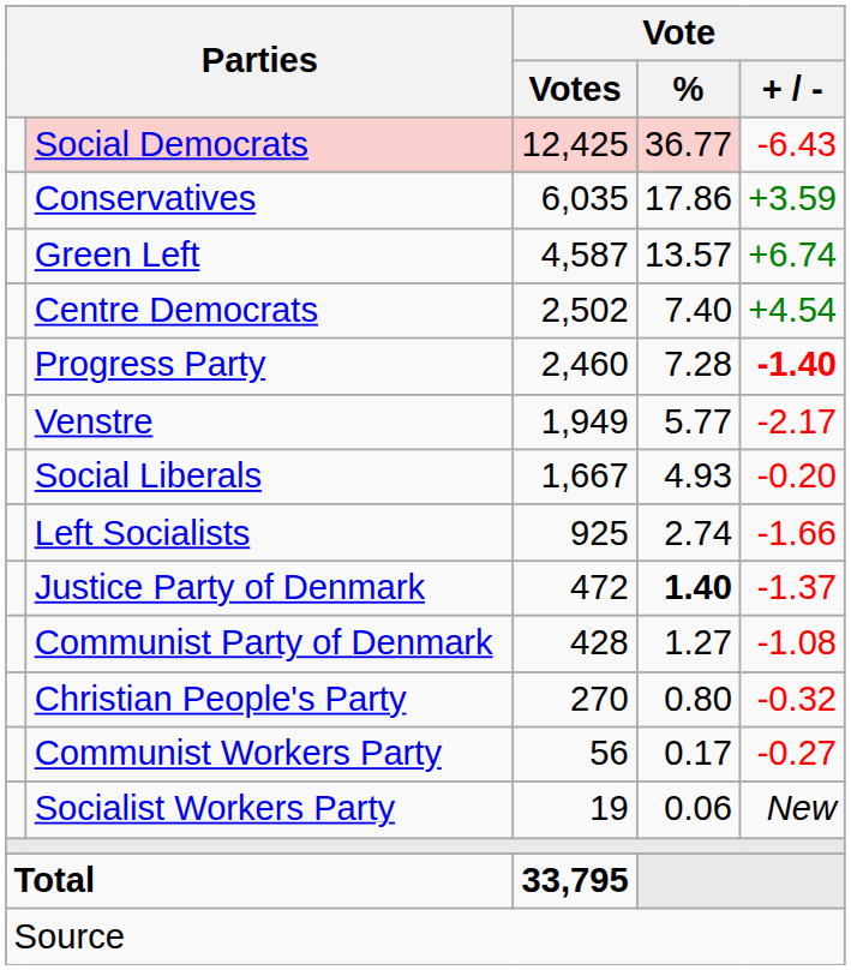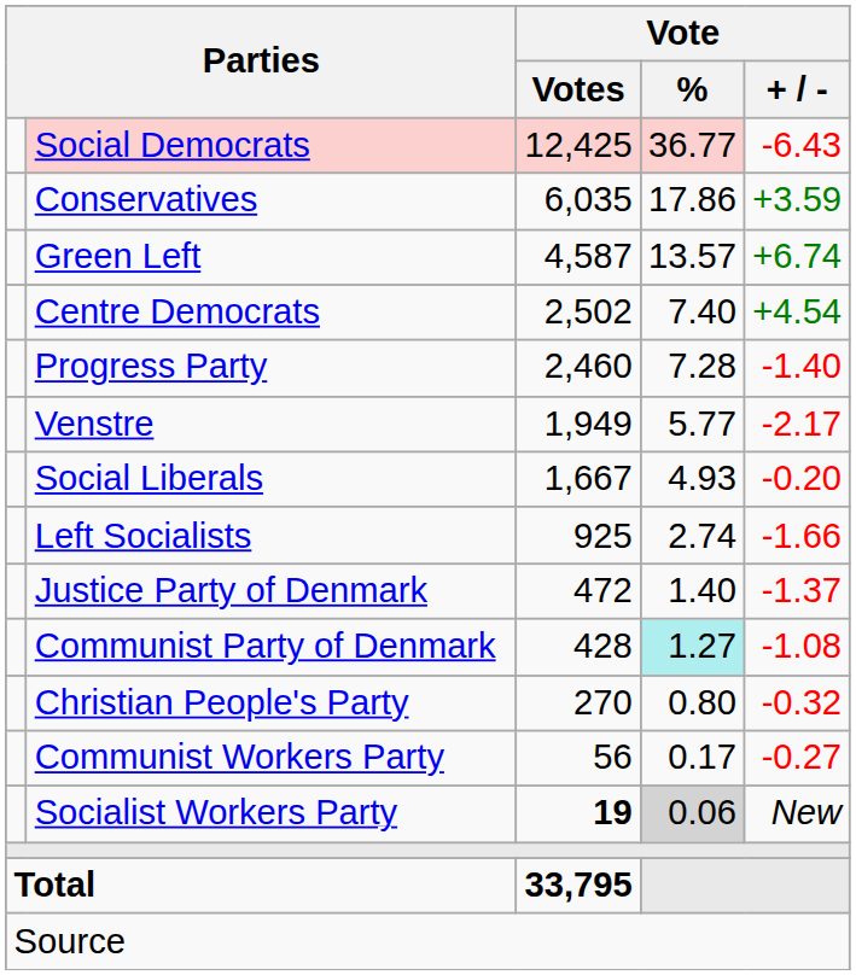Progress Party | Vote / + / -: bold -> normal
Justice Party of Denmark | Vote / %: bold -> normal
Communist Party of Denmark | Vote / %: no background -> paleturquoise background
Socialist Workers Party | Vote / Votes: normal -> bold
Socialist Workers Party | Vote / %: no background -> lightgrey background
